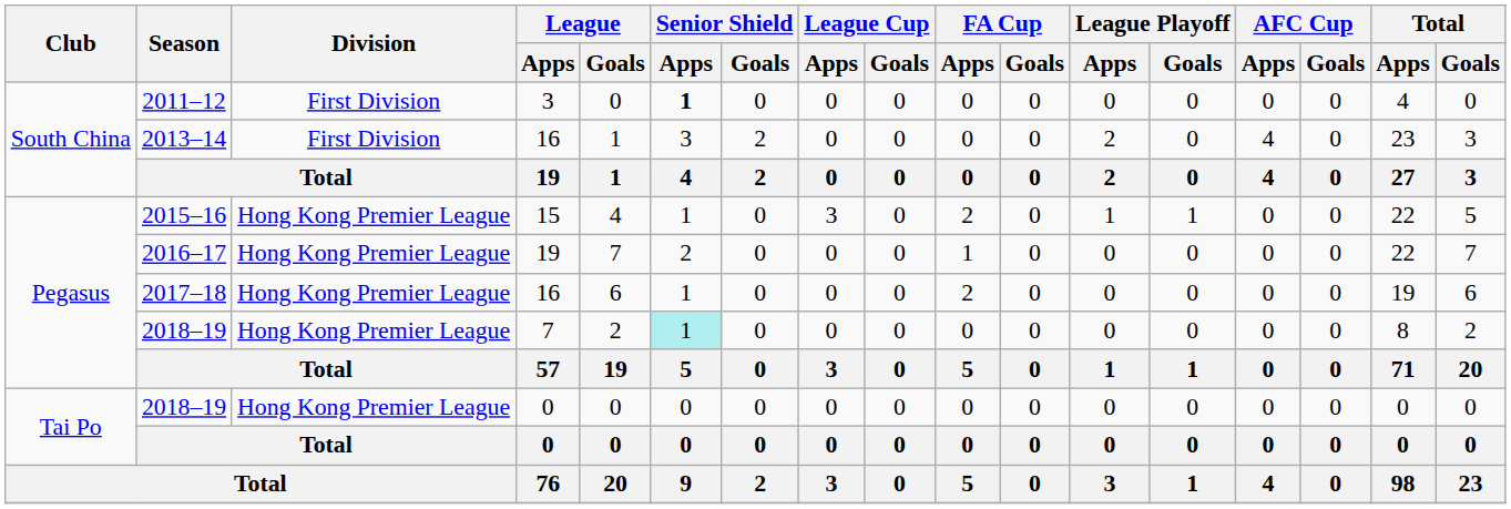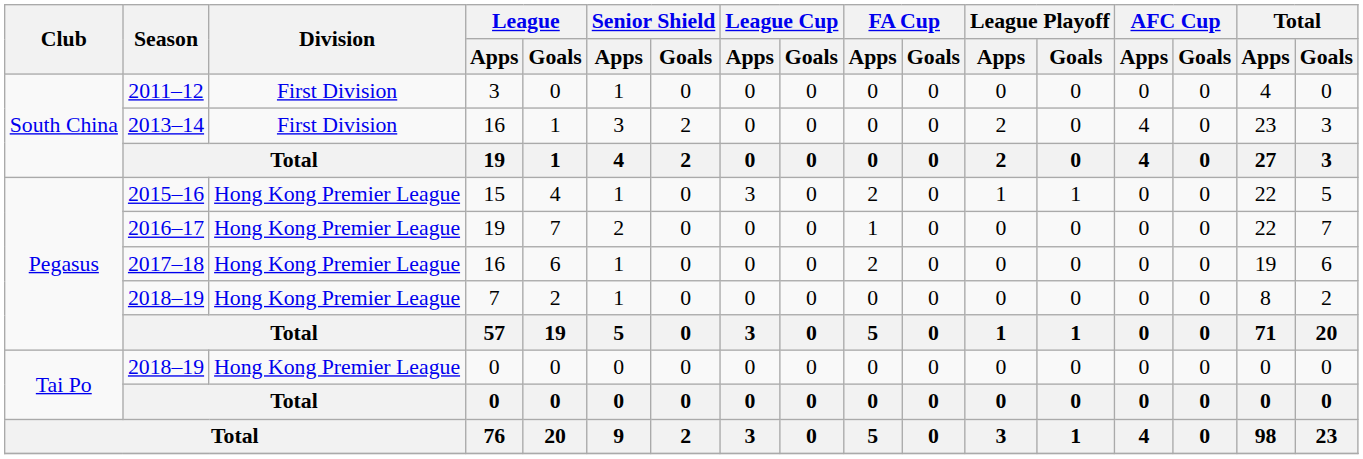2011–12 | Senior Shield / Apps: bold -> normal
2018–19 / 7 | Senior Shield / Apps: paleturquoise background -> no background
